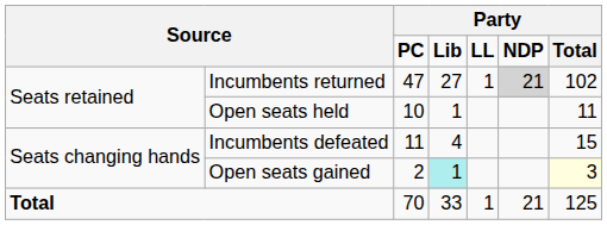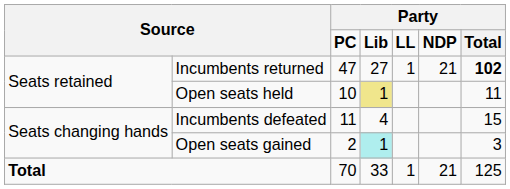Incumbents returned | column 6: lightgrey background -> no background
Incumbents returned | column 7: normal -> bold
Open seats held | column 4: no background -> khaki background
Open seats gained | column 7: lightyellow background -> no background
